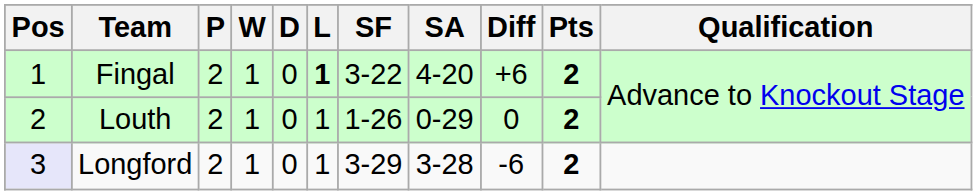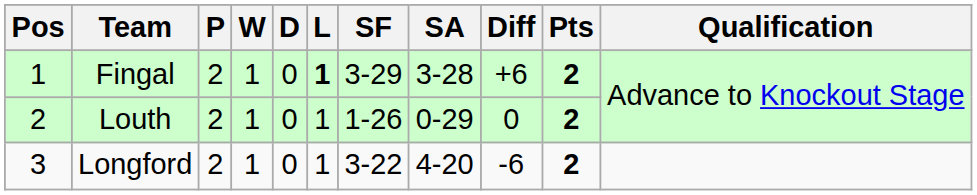Fingal | SF: 3-22 -> 3-29
Fingal | SA: 4-20 -> 3-28
Longford | Pos: lavender background -> no background
Longford | SF: 3-29 -> 3-22
Longford | SA: 3-28 -> 4-20
